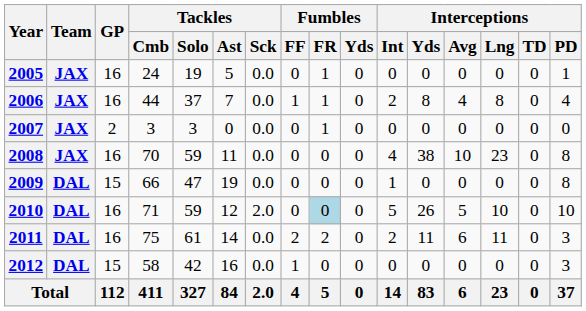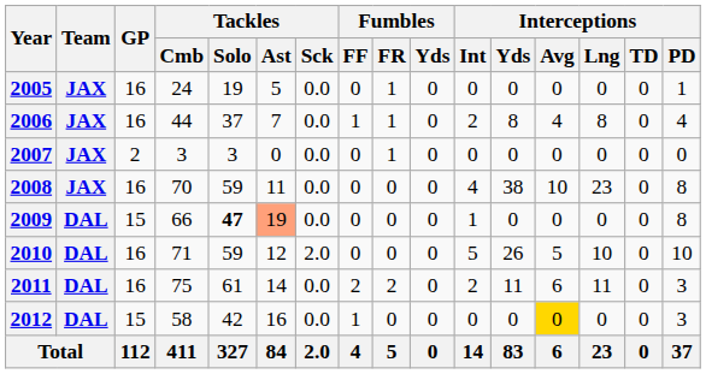2009 | Tackles / Solo: normal -> bold
2009 | Tackles / Ast: no background -> lightsalmon background
2010 | Fumbles / FR: lightblue background -> no background
2012 | Interceptions / Avg: no background -> gold background
